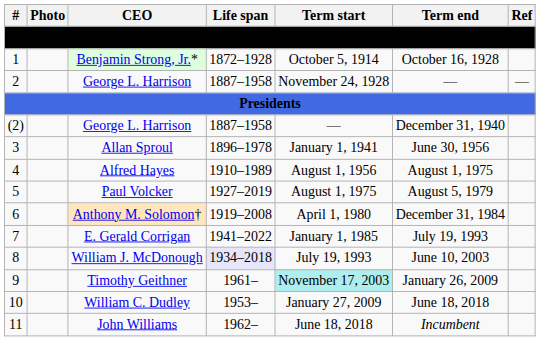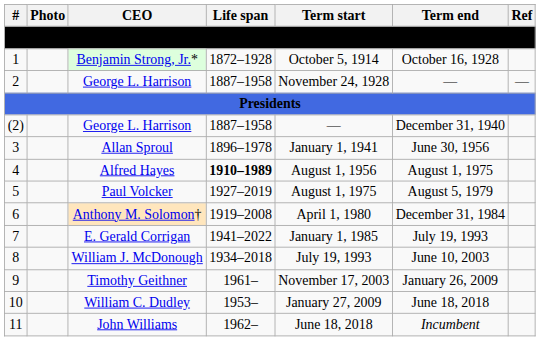Alfred Hayes | Life span: normal -> bold
William J. McDonough | Life span: lavender background -> no background
Timothy Geithner | Term start: paleturquoise background -> no background
